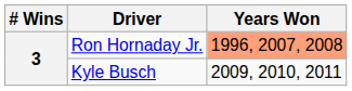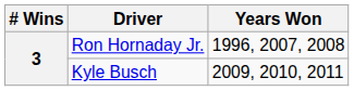Ron Hornaday Jr. | Years Won: lightsalmon background -> no background
